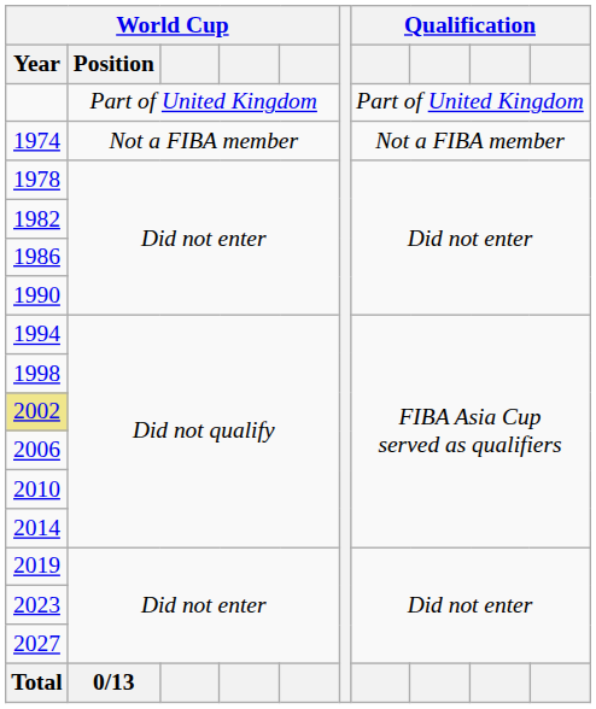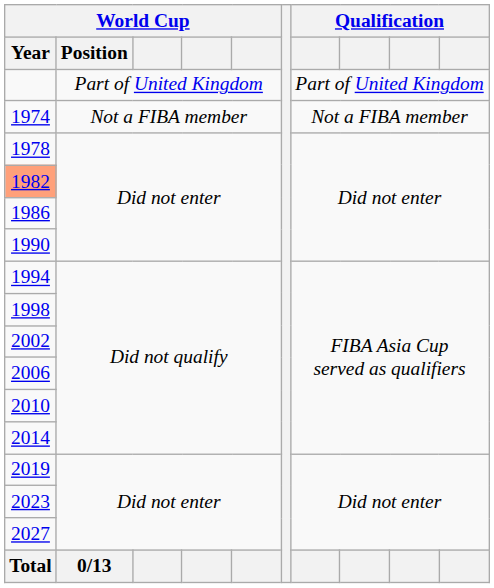1982 | World Cup / Year: no background -> lightsalmon background
2002 | World Cup / Year: khaki background -> no background
